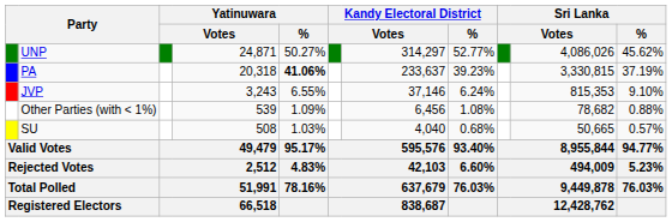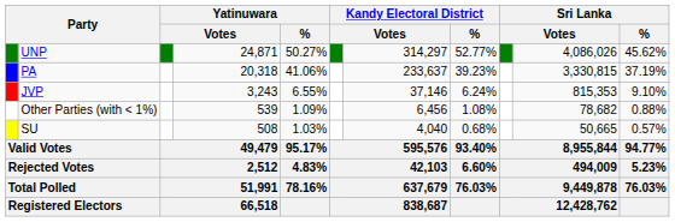PA | Yatinuwara / %: bold -> normal
